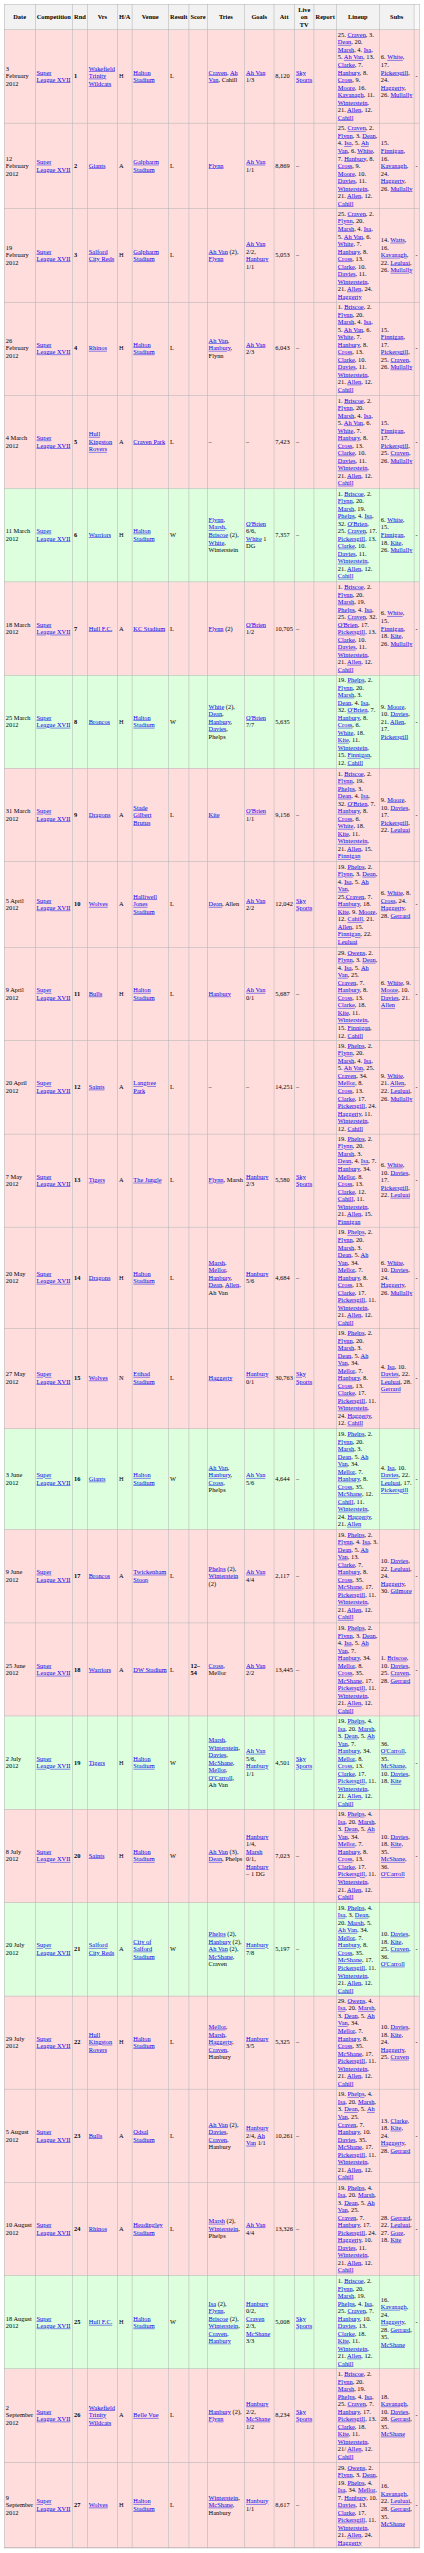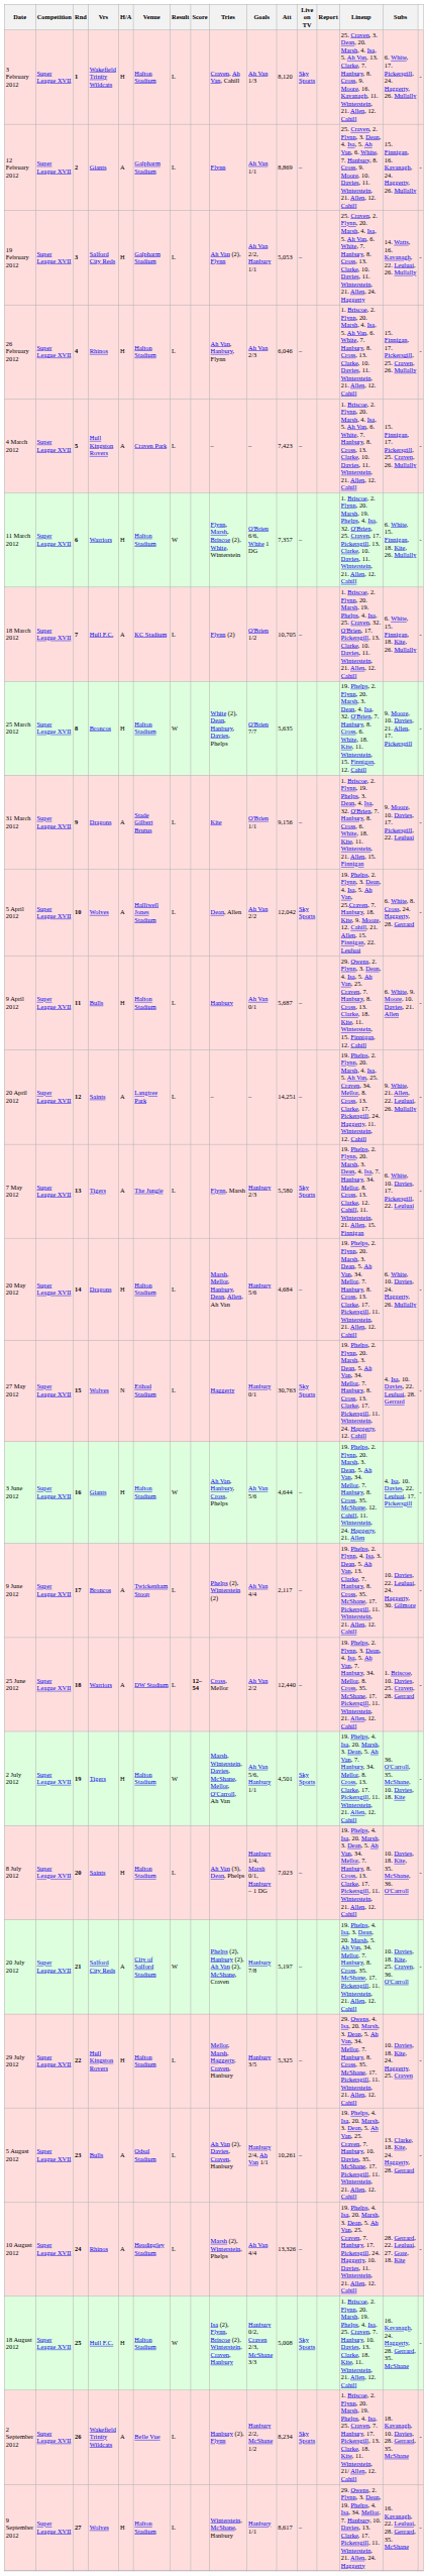26 February 2012 | Att: 6,043 -> 6,046
25 June 2012 | Att: 13,445 -> 12,440
8 July 2012 | Result: W -> L
